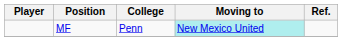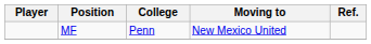MF | Moving to: paleturquoise background -> no background
